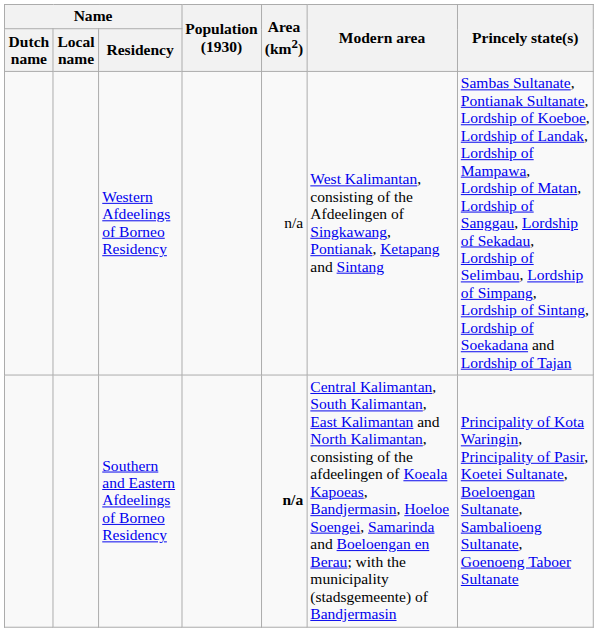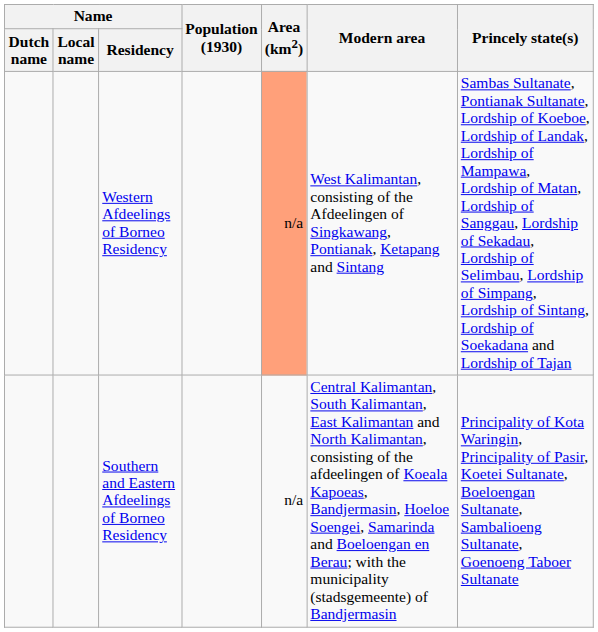Western Afdeelings of Borneo Residency | Area (km2): no background -> lightsalmon background
Southern and Eastern Afdeelings of Borneo Residency | Area (km2): bold -> normal
